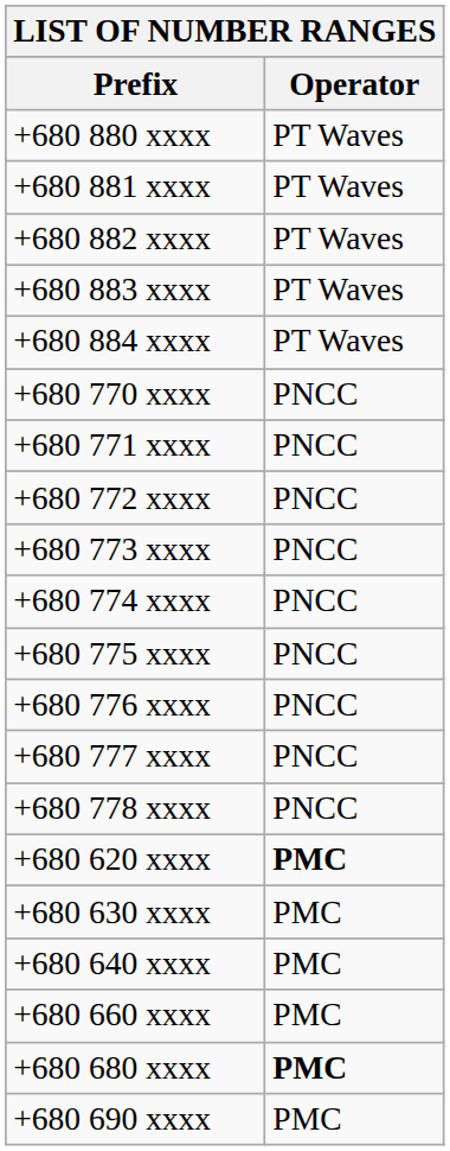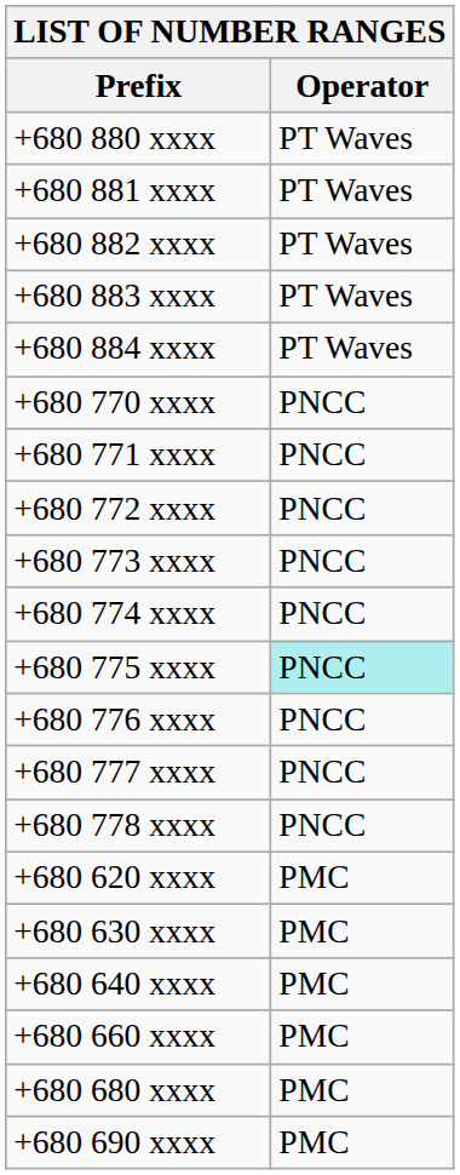+680 775 xxxx | Operator: no background -> paleturquoise background
+680 620 xxxx | Operator: bold -> normal
+680 680 xxxx | Operator: bold -> normal
